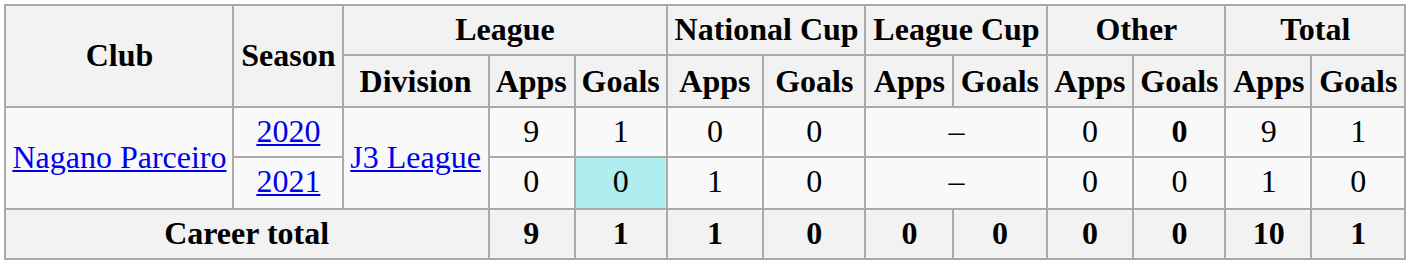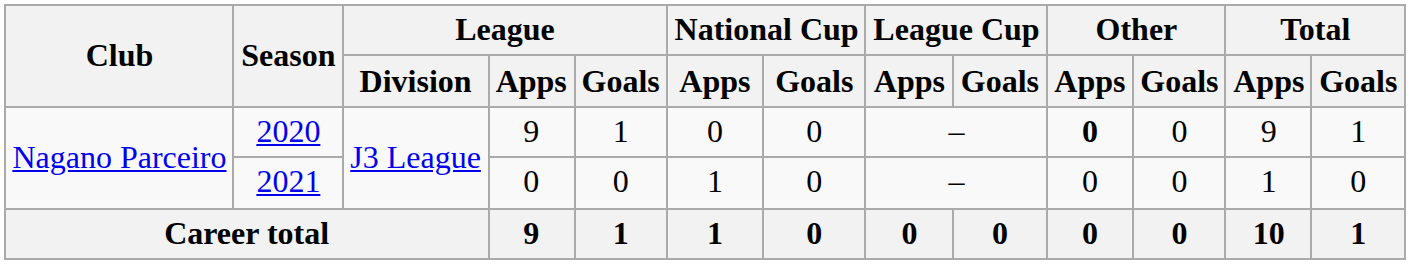2020 | Other / Apps: normal -> bold
2020 | Other / Goals: bold -> normal
2021 | League / Goals: paleturquoise background -> no background
